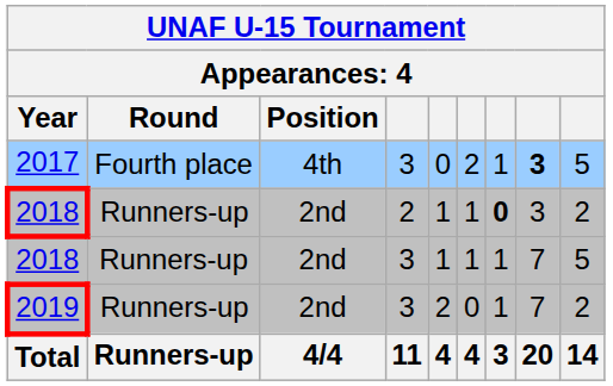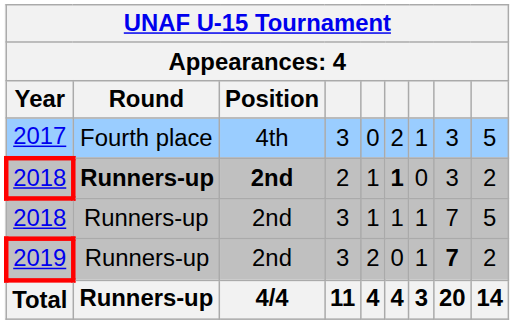2017 | column 8: bold -> normal
2018 / 2 | Round: normal -> bold
2018 / 2 | Position: normal -> bold
2018 / 2 | column 6: normal -> bold
2018 / 2 | column 7: bold -> normal
2019 | column 8: normal -> bold
